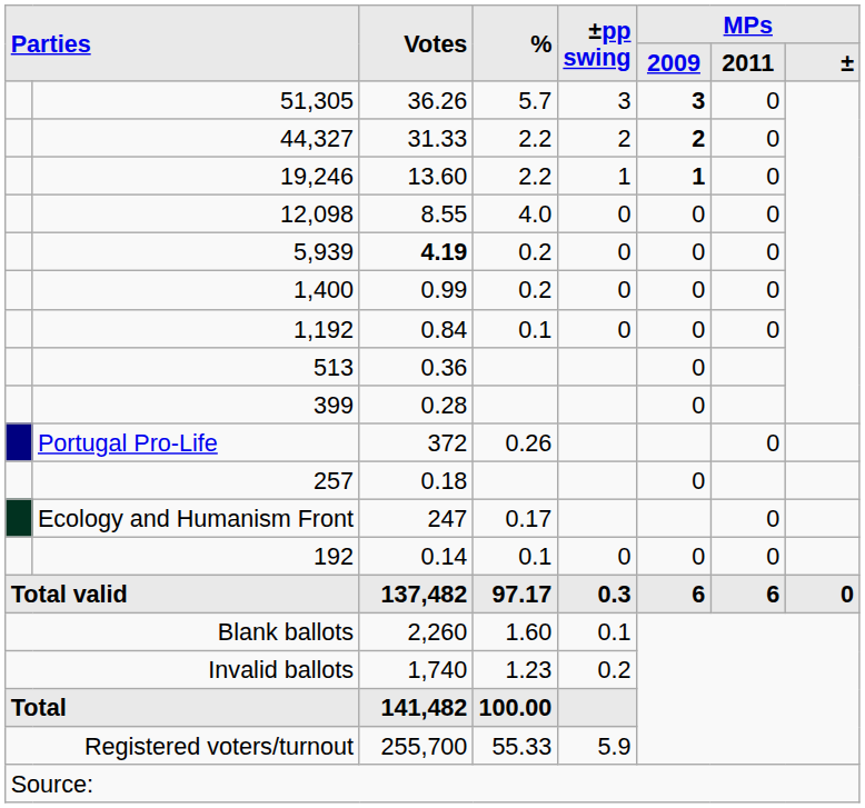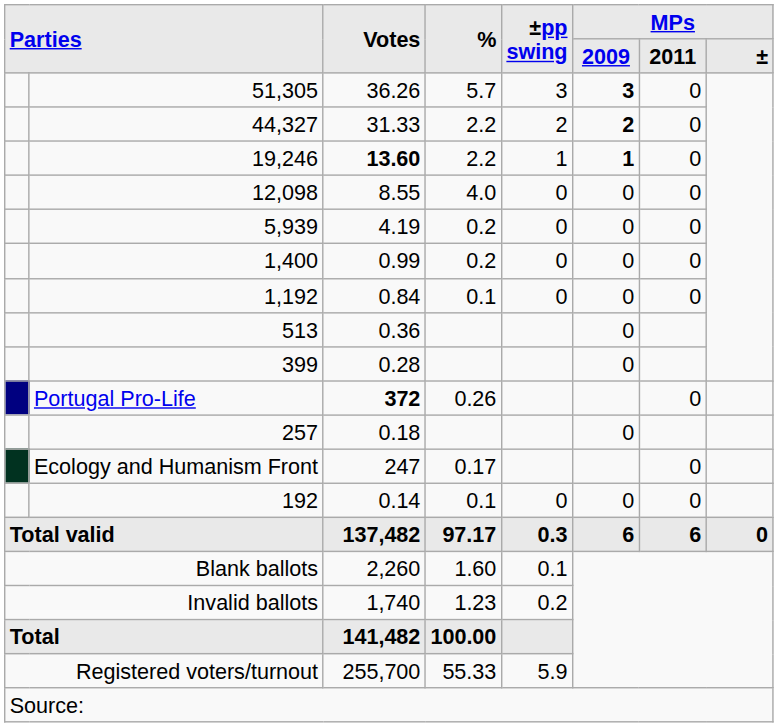19,246 | Votes: normal -> bold
5,939 | Votes: bold -> normal
Portugal Pro-Life | Votes: normal -> bold
